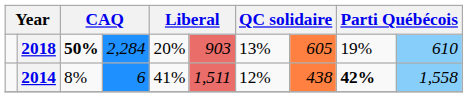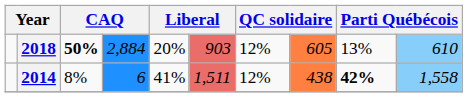2018 | column 4: 2,284 -> 2,884
2018 | column 7: 13% -> 12%
2018 | column 9: 19% -> 13%
